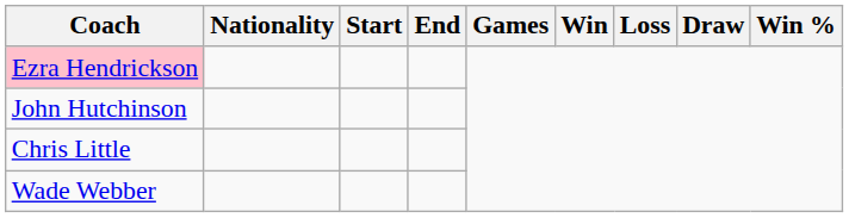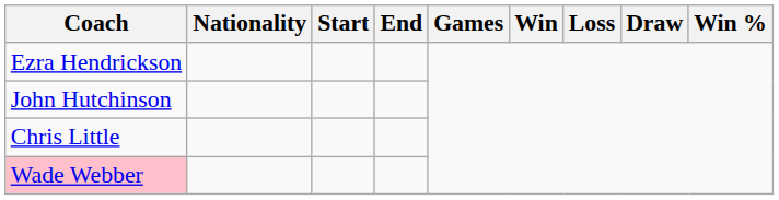Ezra Hendrickson | Coach: pink background -> no background
Wade Webber | Coach: no background -> pink background
